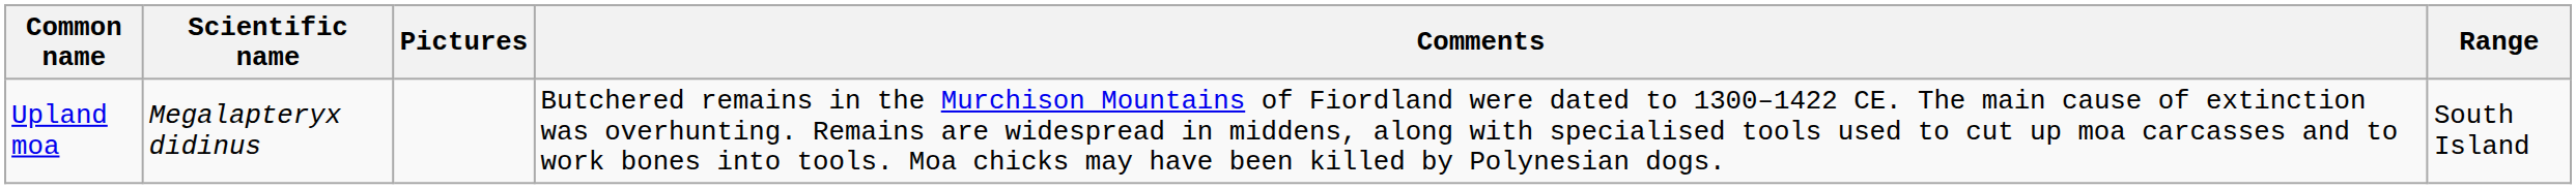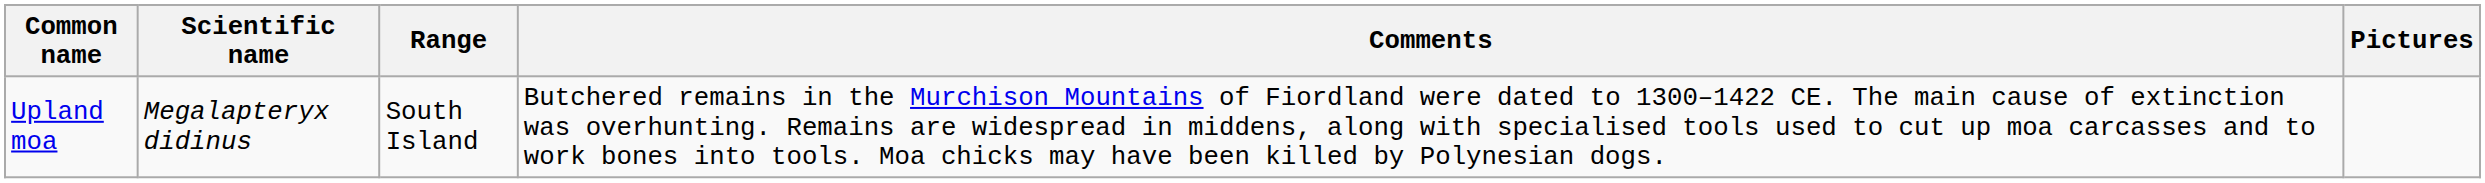columns swapped: Range <-> Pictures
